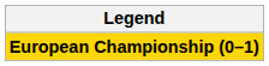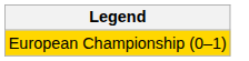row 2 | column 1: bold -> normal
